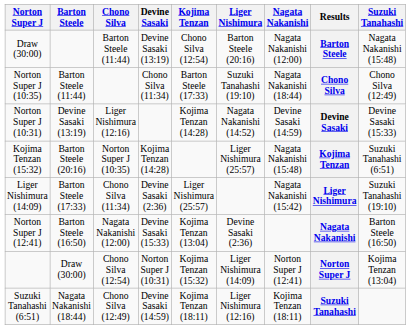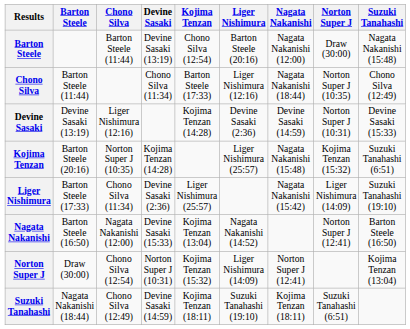columns swapped: Results <-> Norton Super J
row 3 | Liger Nishimura: Suzuki Tanahashi (19:10) -> Liger Nishimura (12:16)
row 4 | Liger Nishimura: Nagata Nakanishi (14:52) -> Devine Sasaki (2:36)
row 7 | Liger Nishimura: Devine Sasaki (2:36) -> Nagata Nakanishi (14:52)
row 9 | Liger Nishimura: Liger Nishimura (12:16) -> Suzuki Tanahashi (19:10)
